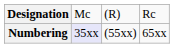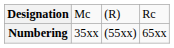Numbering | column 2: lavender background -> no background
